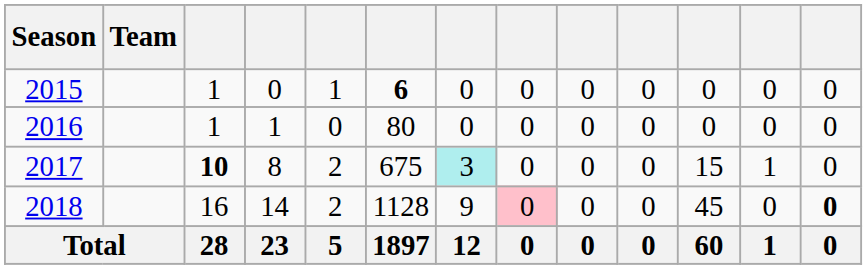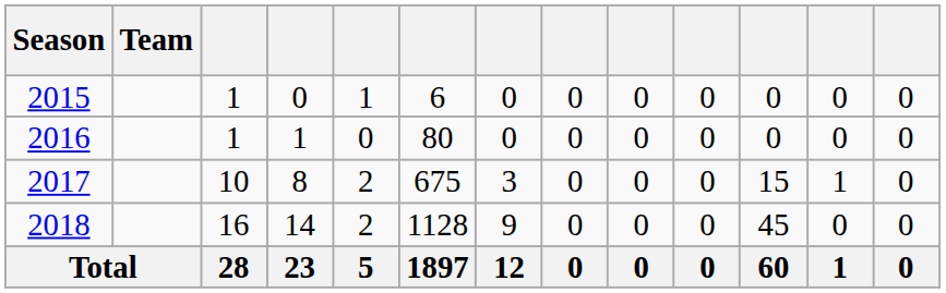2015 | column 6: bold -> normal
2017 | column 3: bold -> normal
2017 | column 7: paleturquoise background -> no background
2018 | column 8: pink background -> no background
2018 | column 13: bold -> normal
